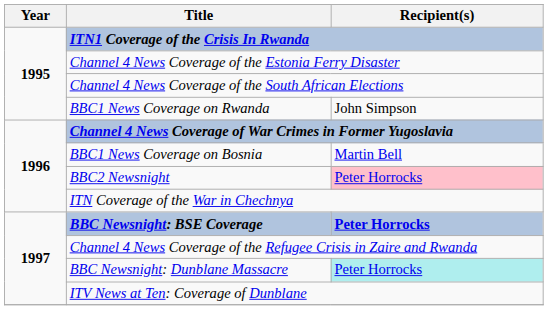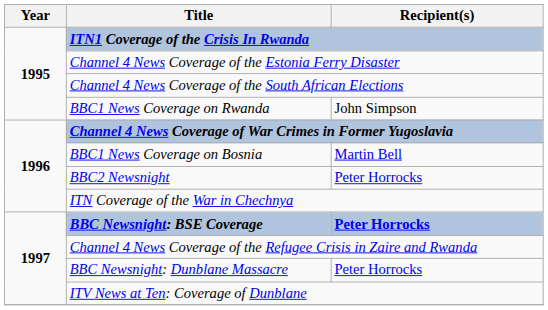BBC2 Newsnight | Recipient(s): pink background -> no background
BBC Newsnight: Dunblane Massacre | Recipient(s): paleturquoise background -> no background
